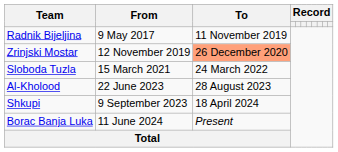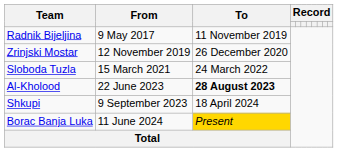Zrinjski Mostar | To: lightsalmon background -> no background
Al-Kholood | To: normal -> bold
Borac Banja Luka | To: no background -> gold background
